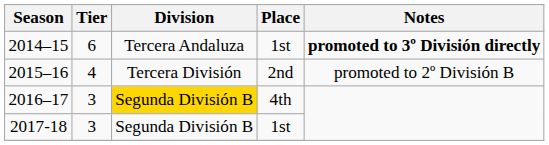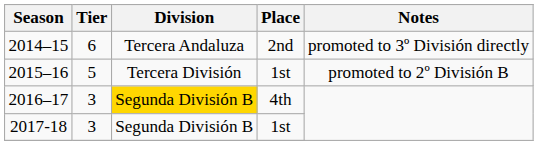2014–15 | Place: 1st -> 2nd
2014–15 | Notes: bold -> normal
2015–16 | Tier: 4 -> 5
2015–16 | Place: 2nd -> 1st
